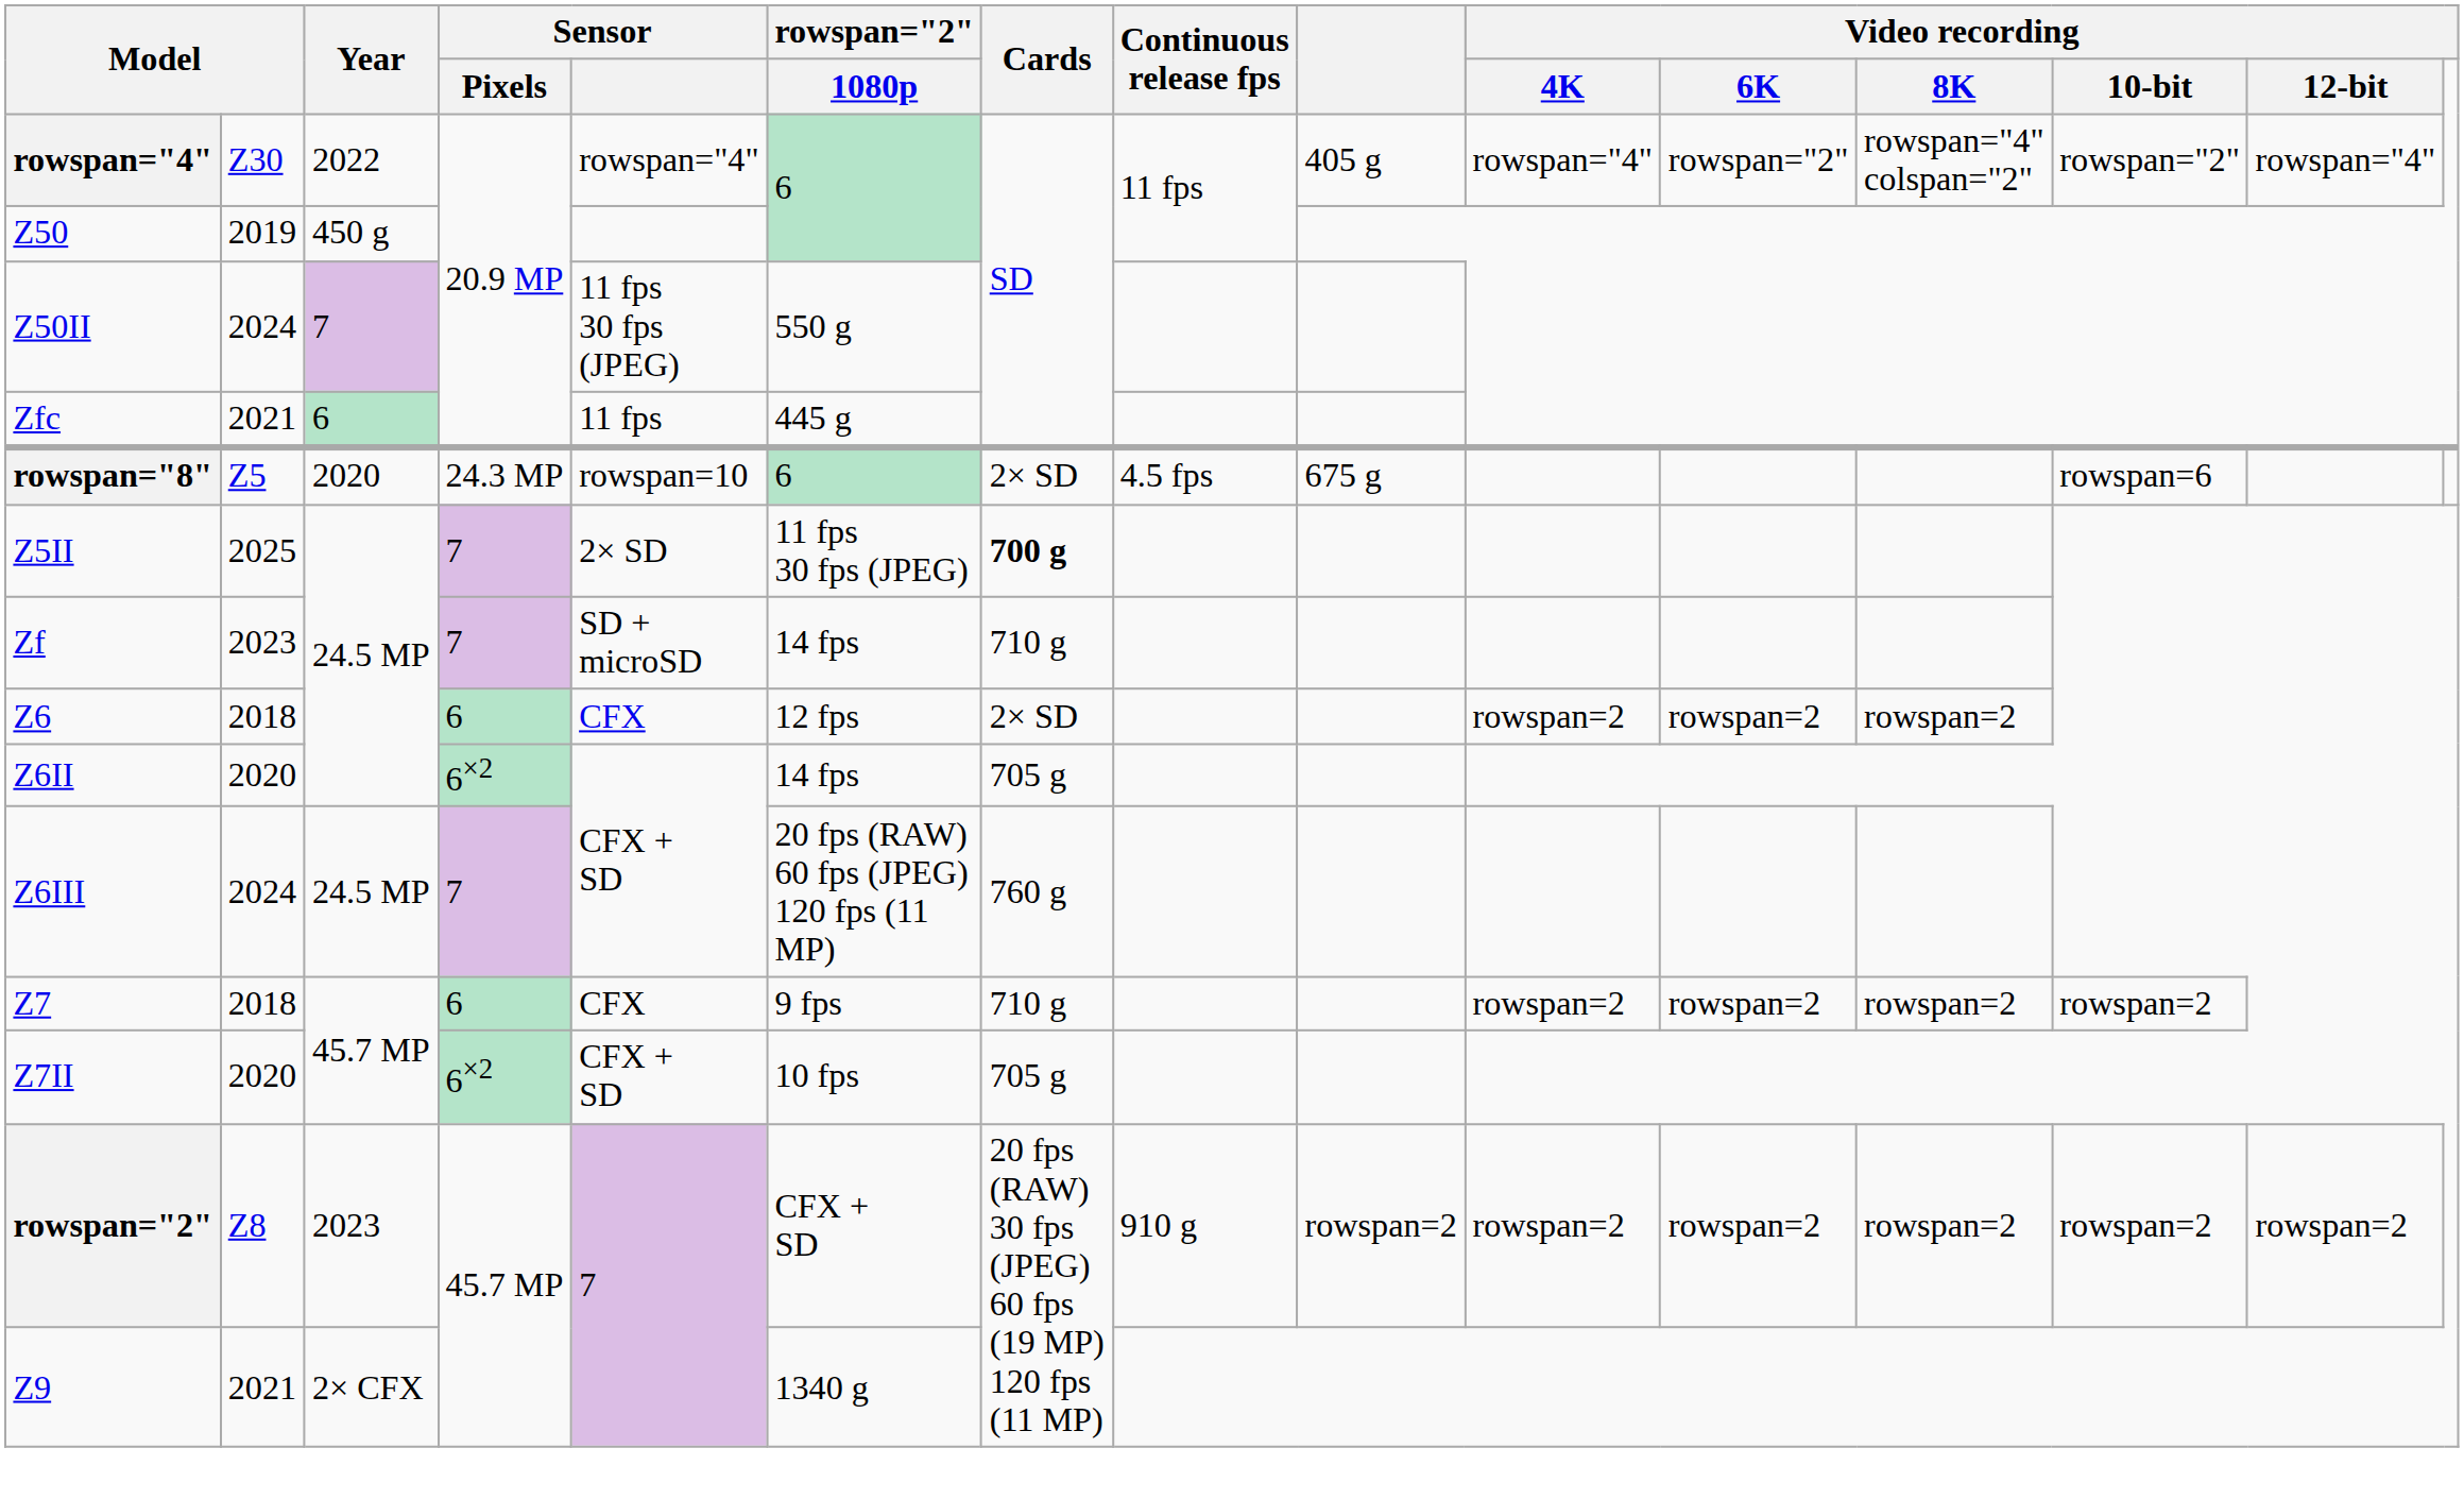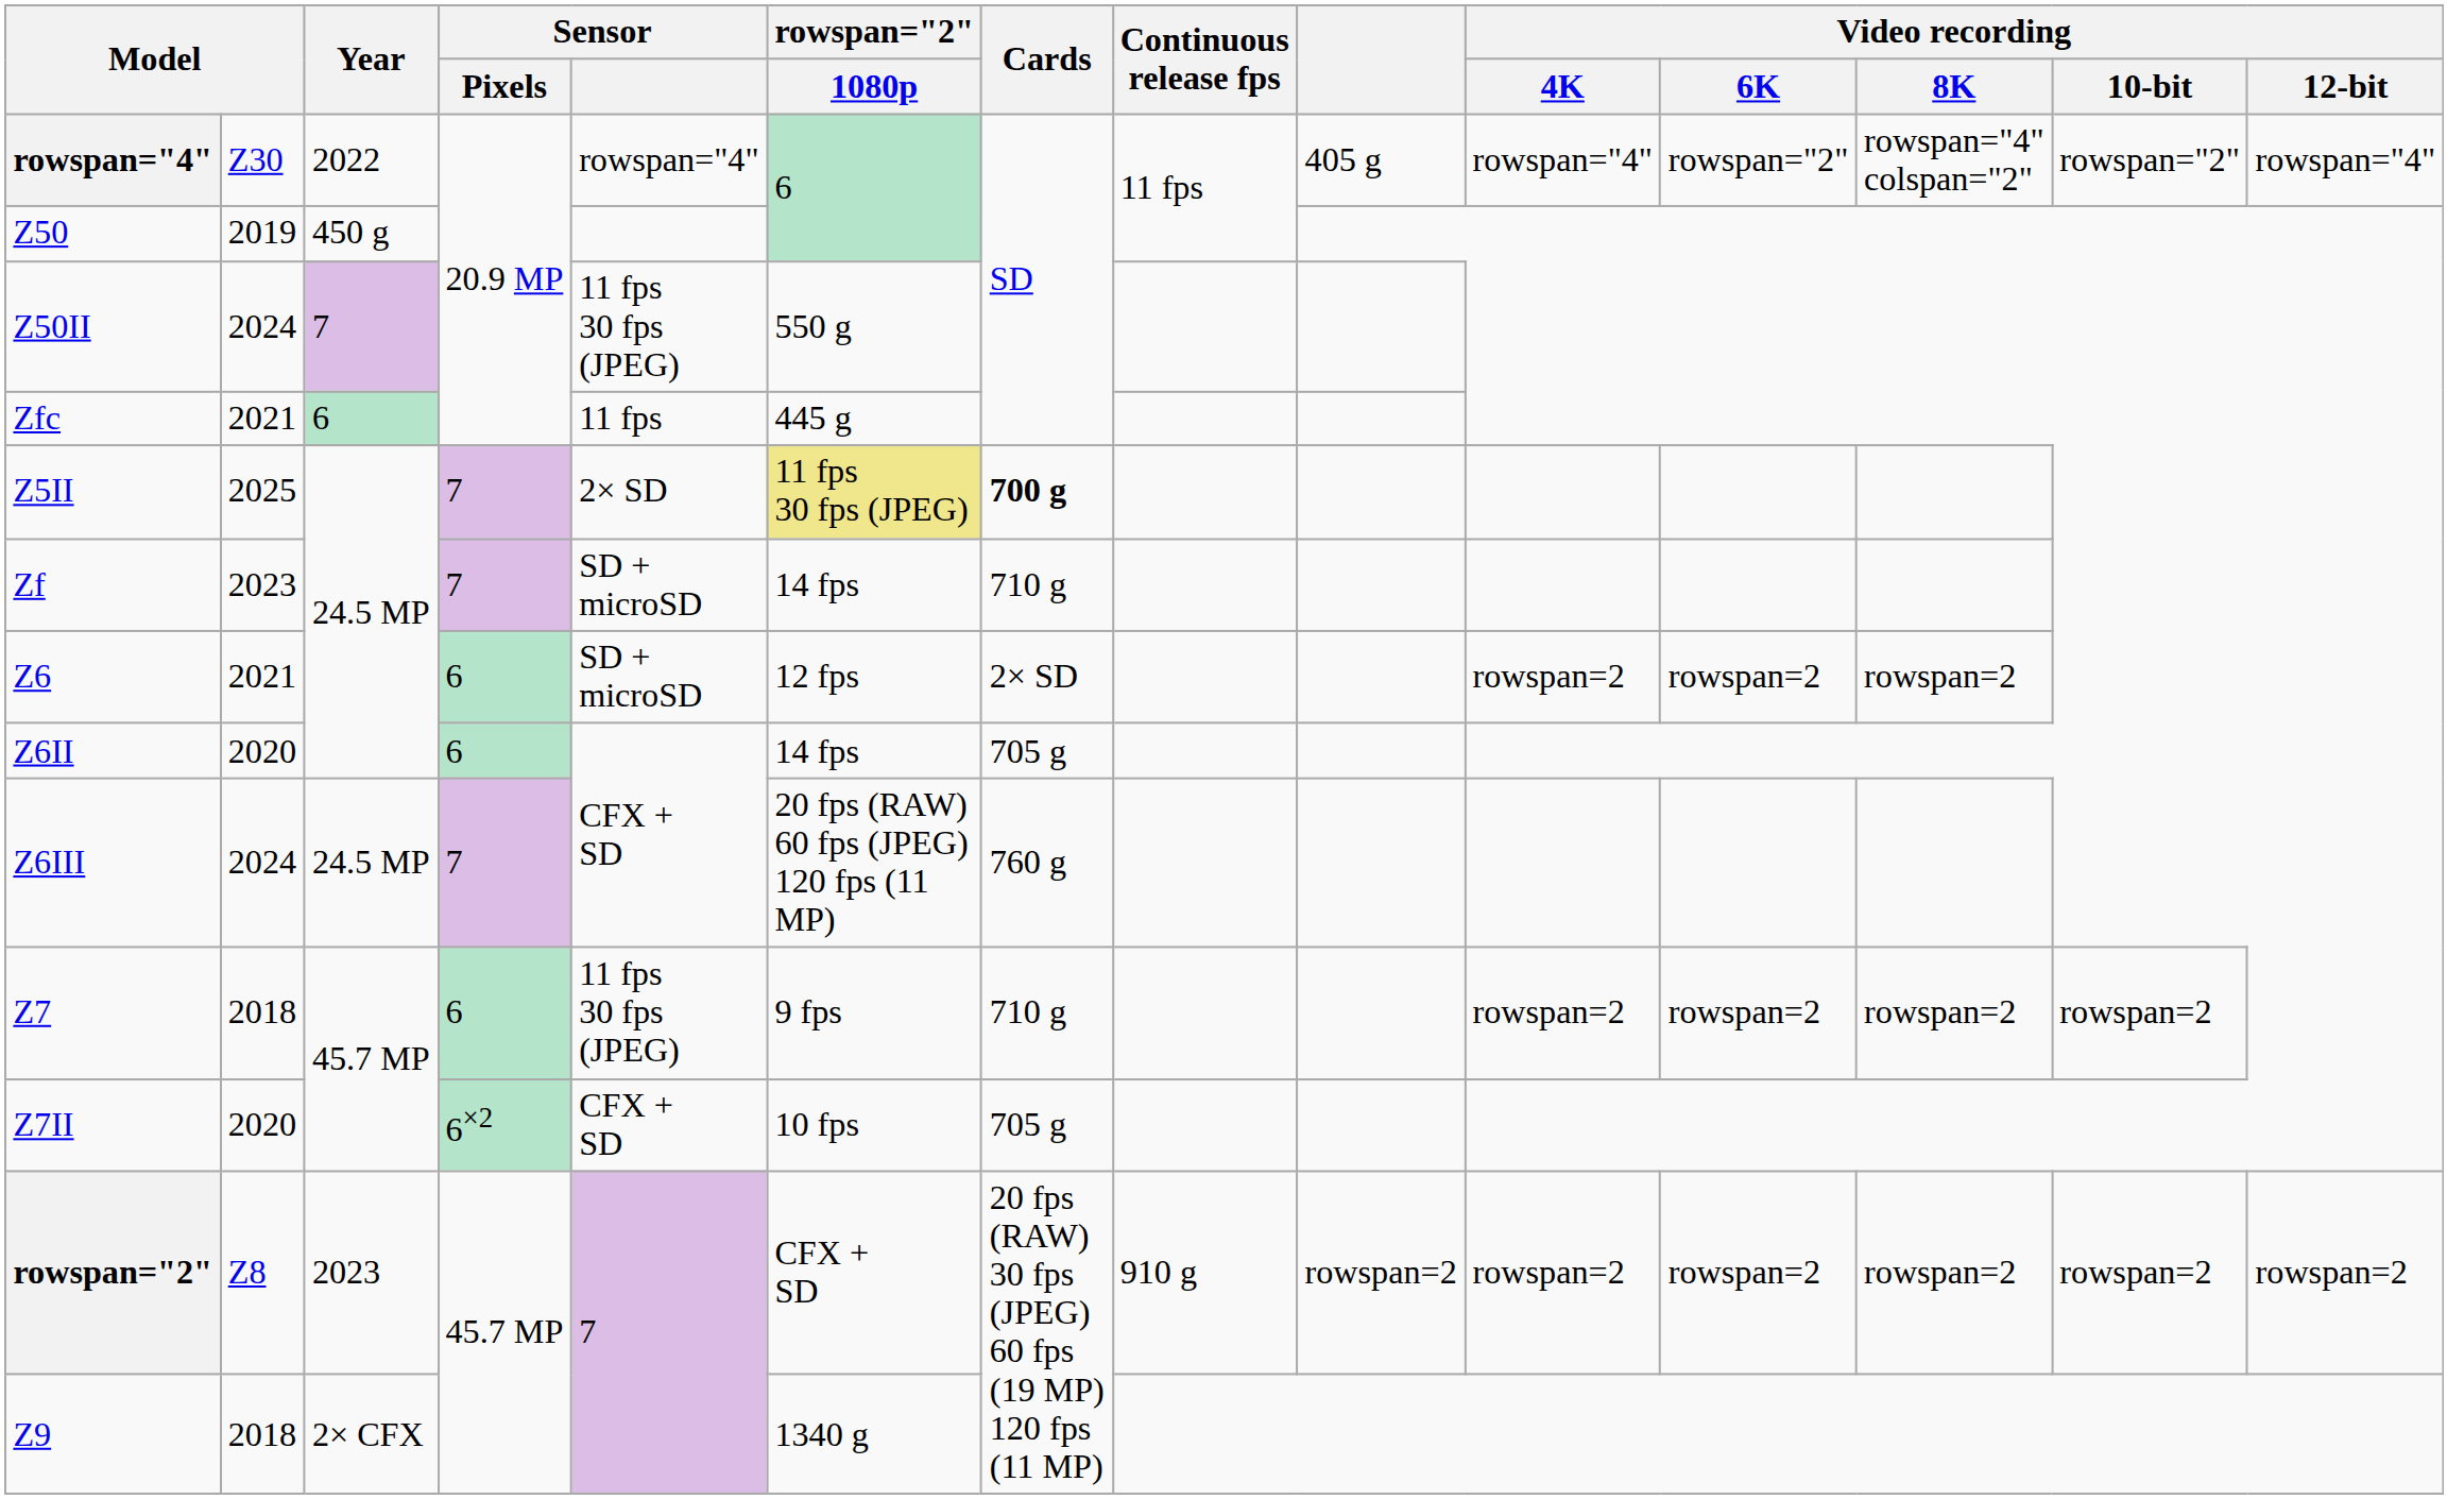- row: rowspan="8" | Z5 | 2020 | 24.3 MP | rowspan=10 | 6 | 2× SD | 4.5 fps | 675 g | rowspan=6
Z5II | rowspan="2" / 1080p: no background -> khaki background
Z6 | column 2: 2018 -> 2021
Z6 | Sensor: CFX -> SD + microSD
Z6II | Sensor / Pixels: 6×2 -> 6
Z7 | Sensor: CFX -> 11 fps 30 fps (JPEG)
Z9 | column 2: 2021 -> 2018
